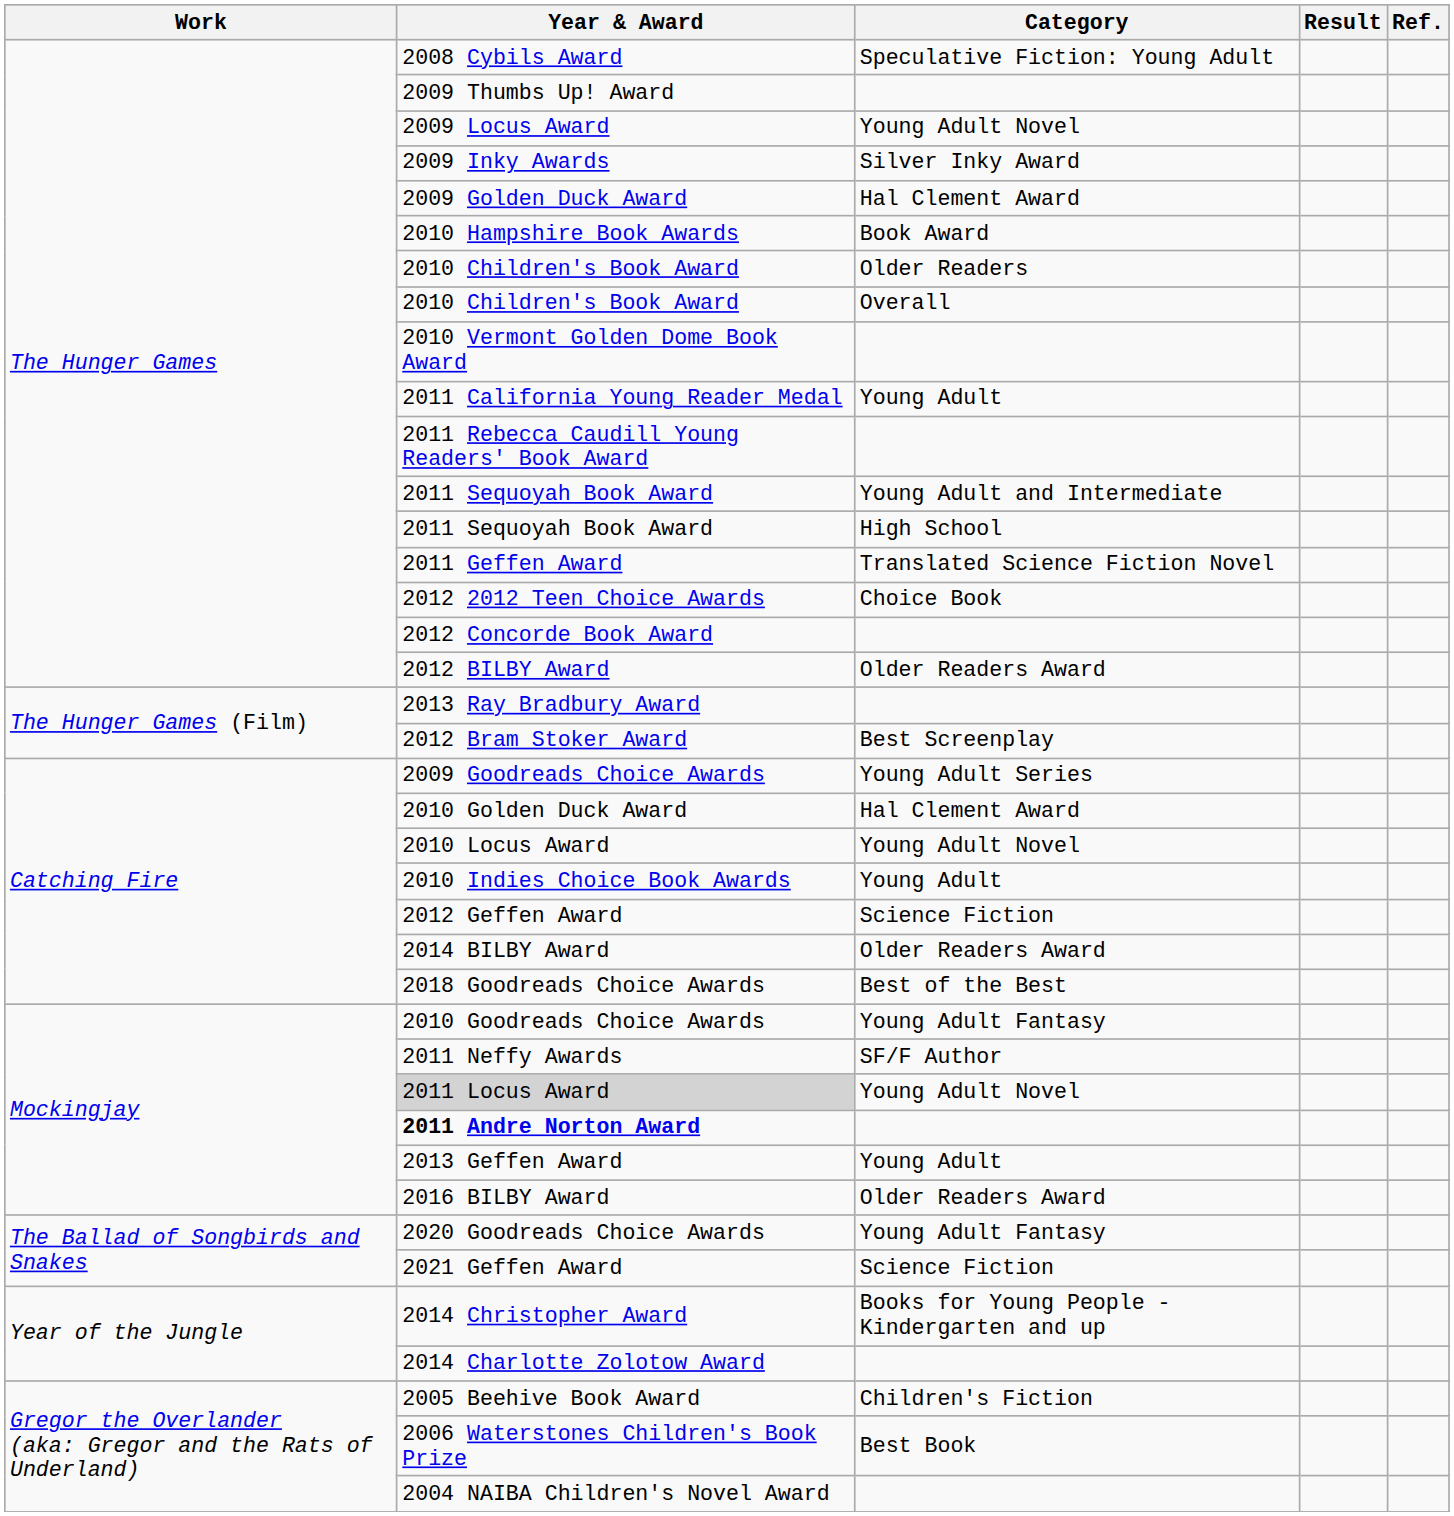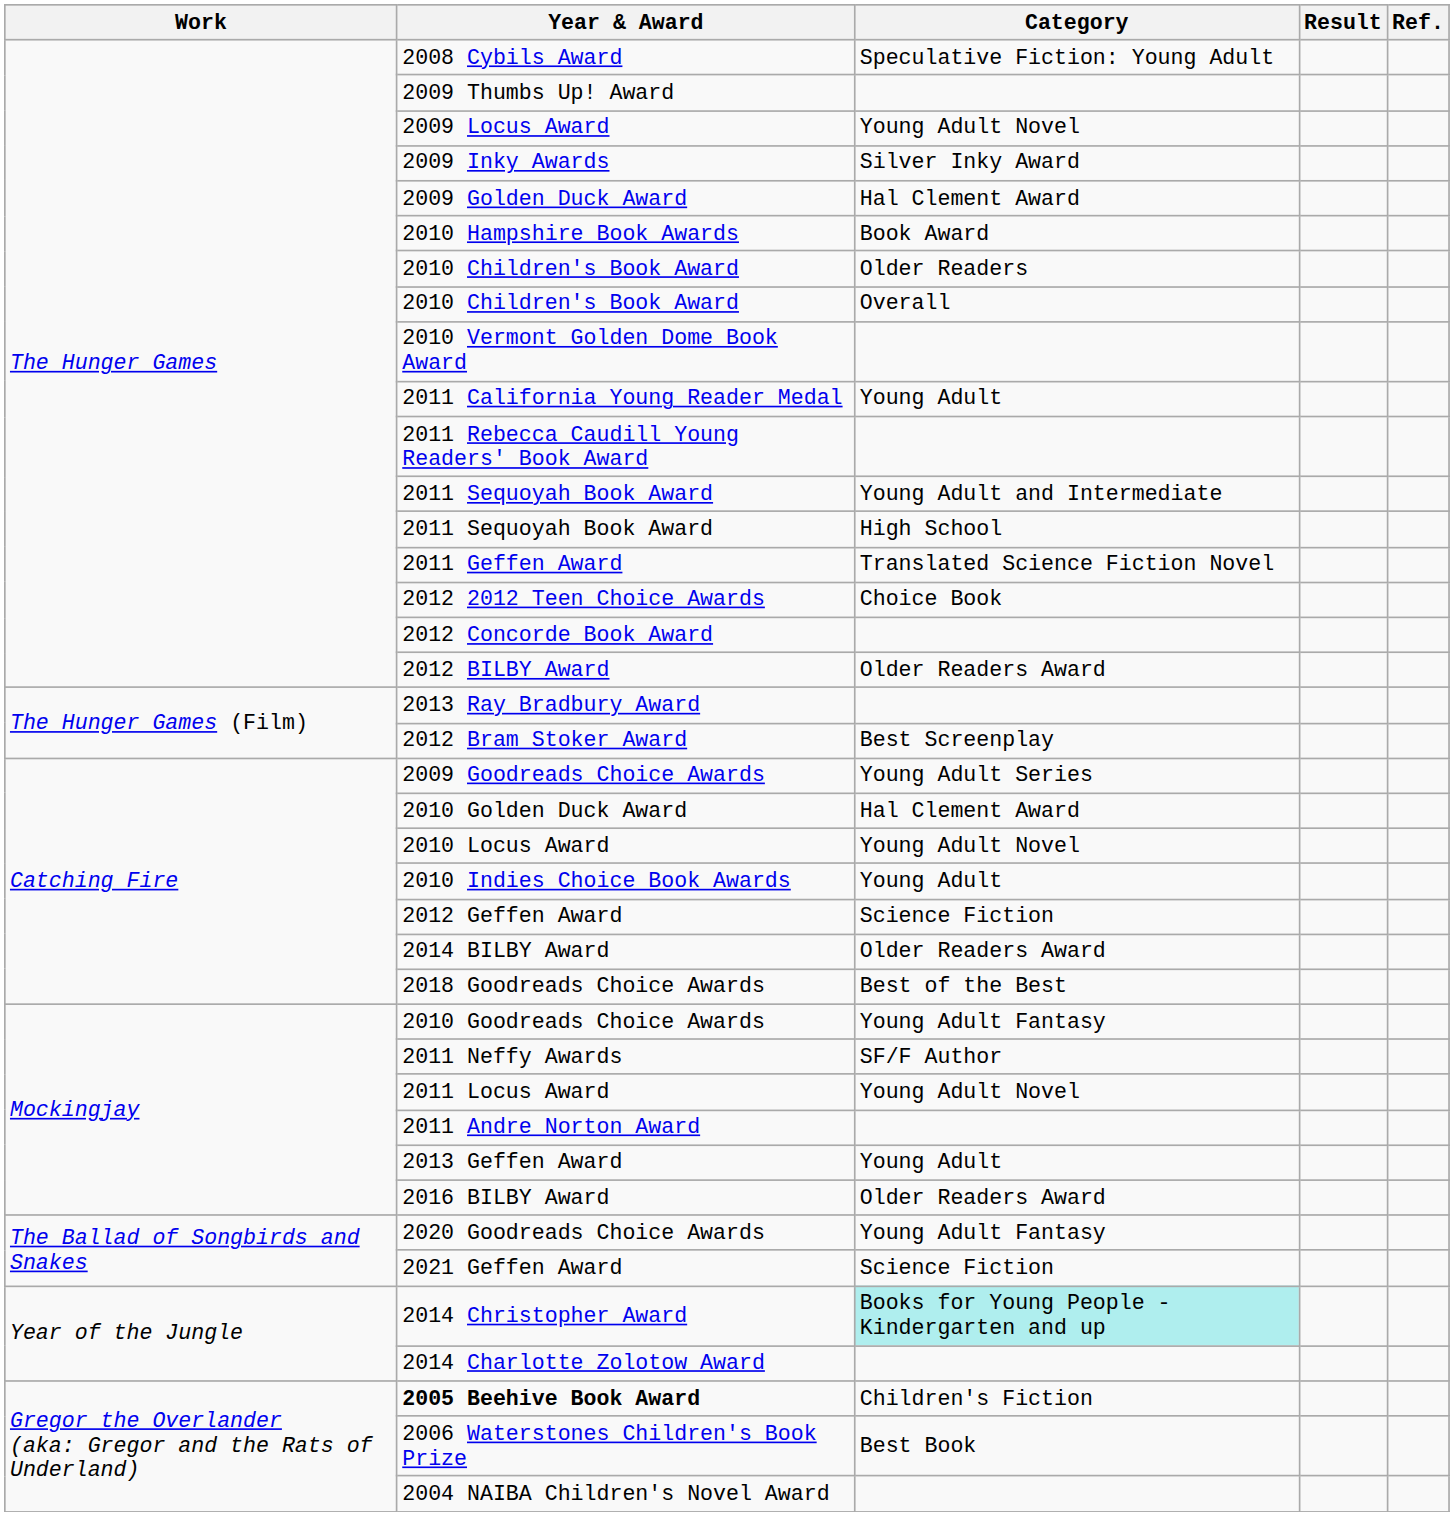2011 Locus Award | Year & Award: lightgrey background -> no background
2011 Andre Norton Award | Year & Award: bold -> normal
2014 Christopher Award | Category: no background -> paleturquoise background
2005 Beehive Book Award | Year & Award: normal -> bold
